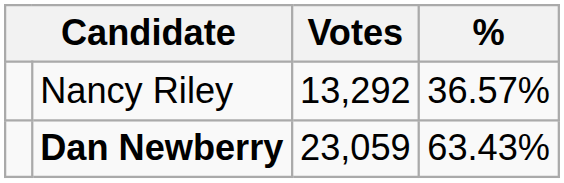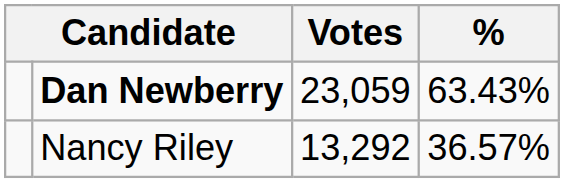rows swapped: Dan Newberry <-> Nancy Riley
